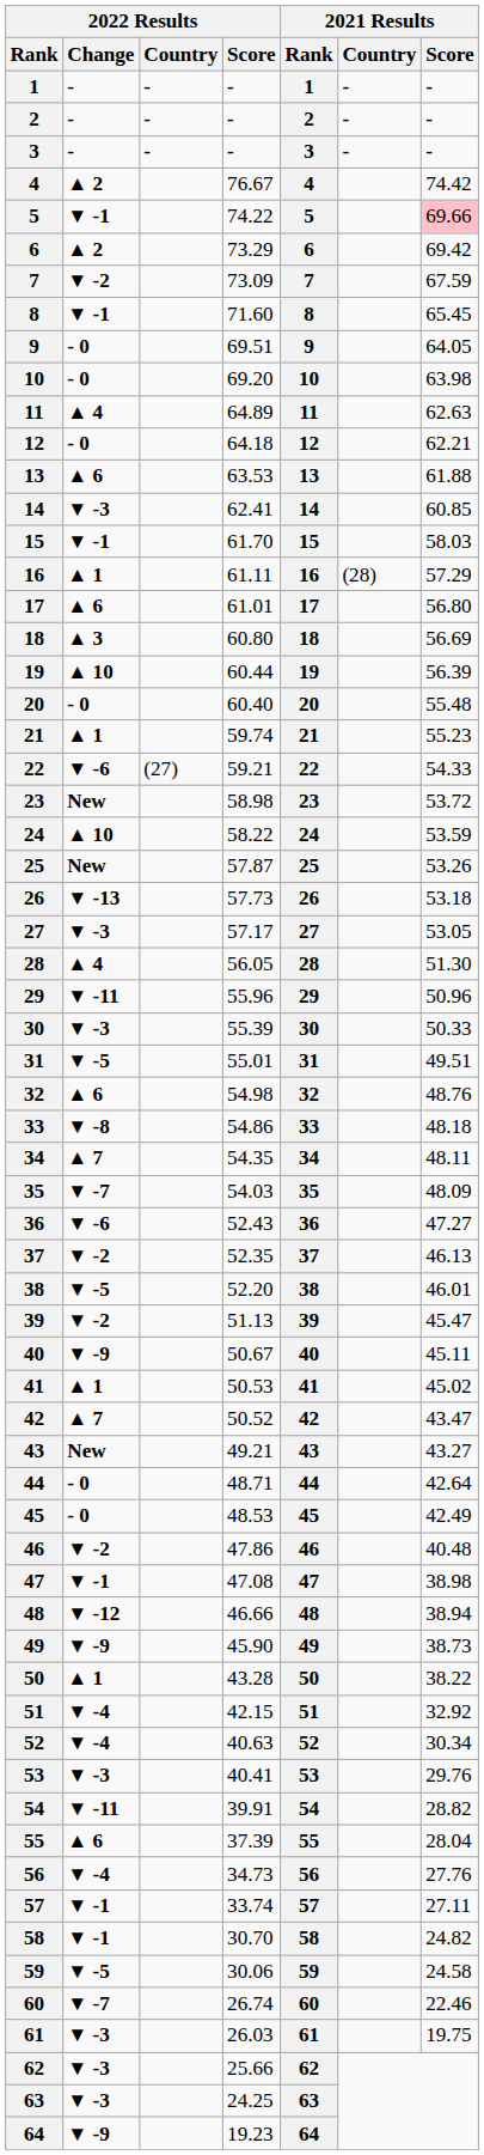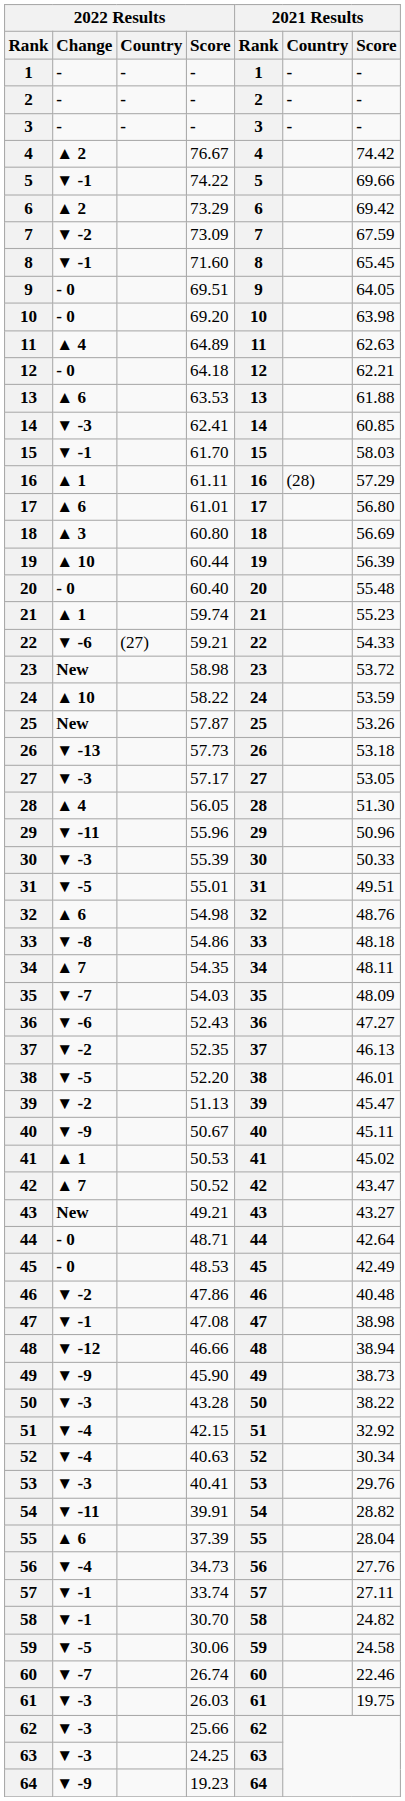row 7 | 2021 Results / Score: pink background -> no background
row 52 | 2022 Results / Change: ▲ 1 -> ▼ -3
